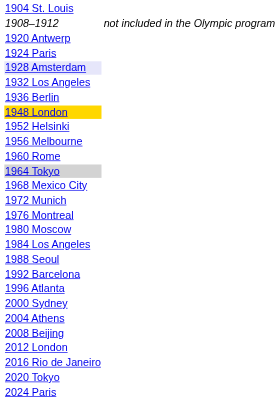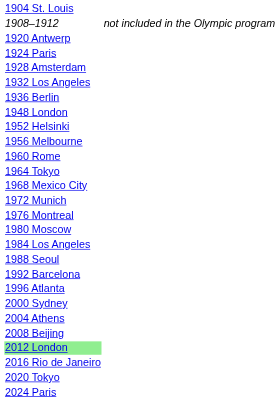1928 Amsterdam | column 1: lavender background -> no background
1948 London | column 1: gold background -> no background
1964 Tokyo | column 1: lightgrey background -> no background
2012 London | column 1: no background -> lightgreen background
